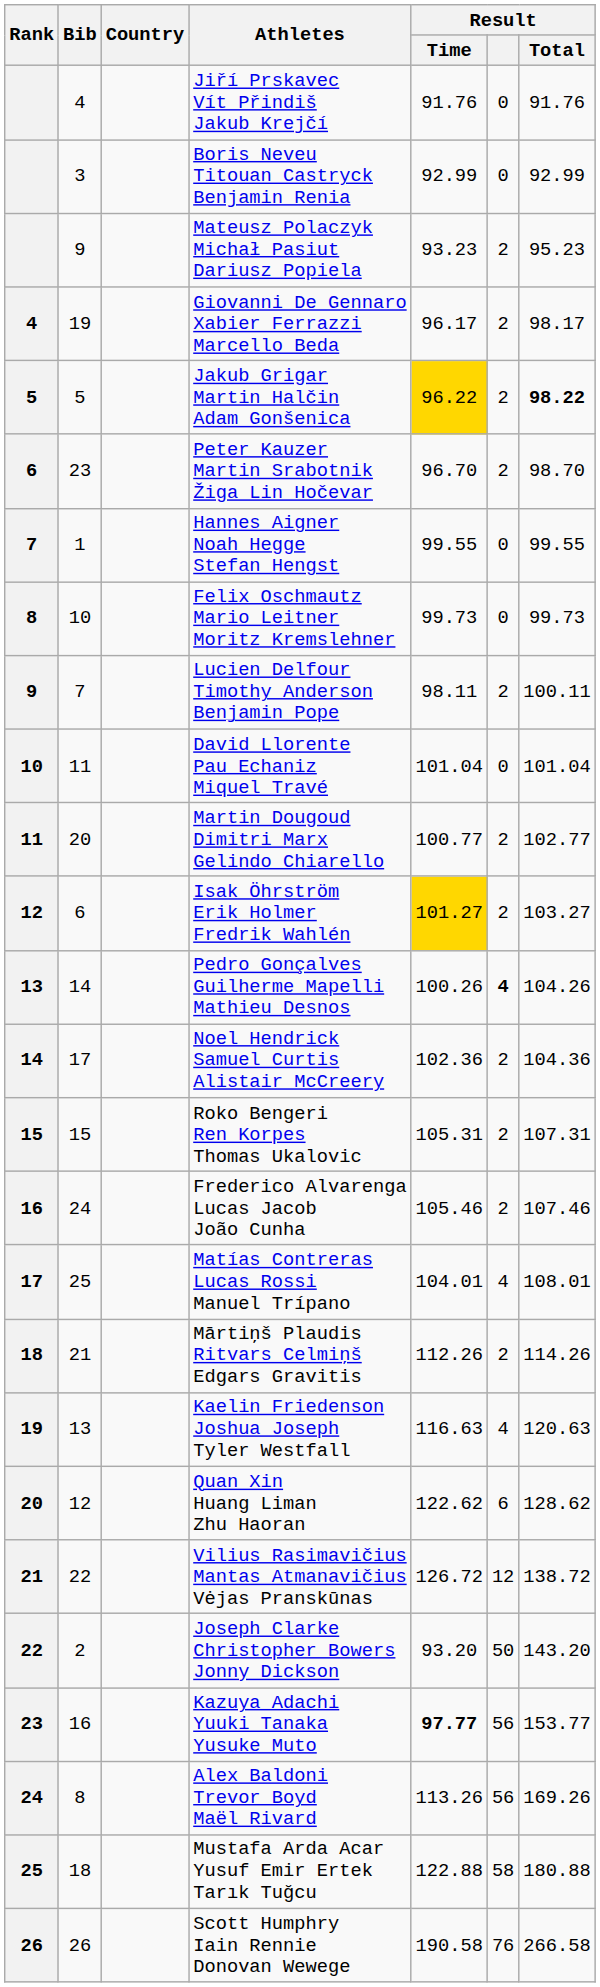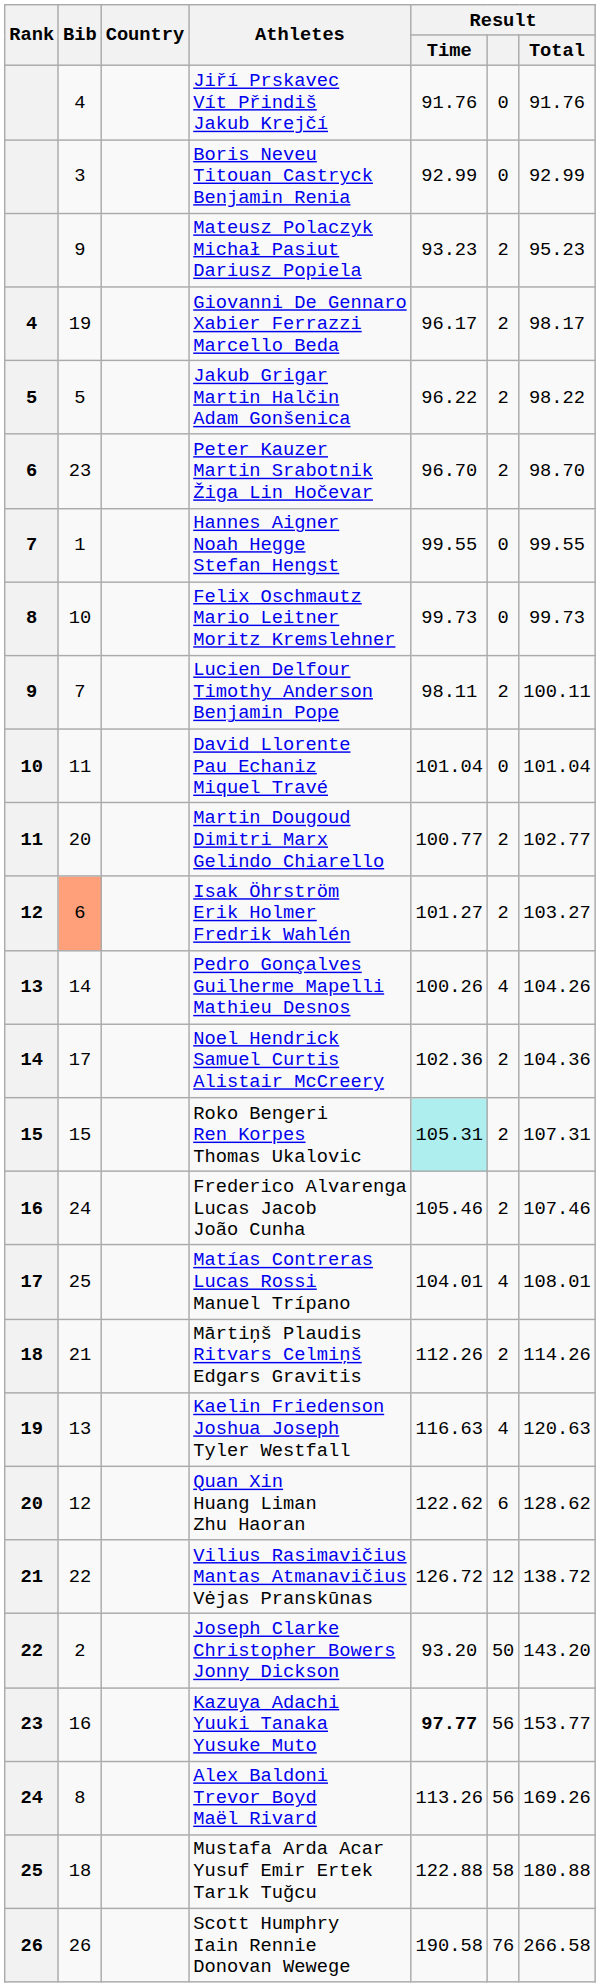Jakub Grigar Martin Halčin Adam Gonšenica | Result / Time: gold background -> no background
Jakub Grigar Martin Halčin Adam Gonšenica | Result / Total: bold -> normal
Isak Öhrström Erik Holmer Fredrik Wahlén | Bib: no background -> lightsalmon background
Isak Öhrström Erik Holmer Fredrik Wahlén | Result / Time: gold background -> no background
Pedro Gonçalves Guilherme Mapelli Mathieu Desnos | Result: bold -> normal
Roko Bengeri Ren Korpes Thomas Ukalovic | Result / Time: no background -> paleturquoise background
